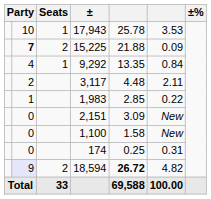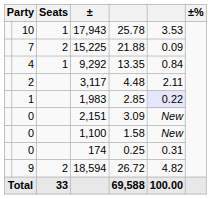15,225 | column 2: bold -> normal
1,983 | column 6: no background -> lavender background
18,594 | column 2: lavender background -> no background
18,594 | column 5: bold -> normal
